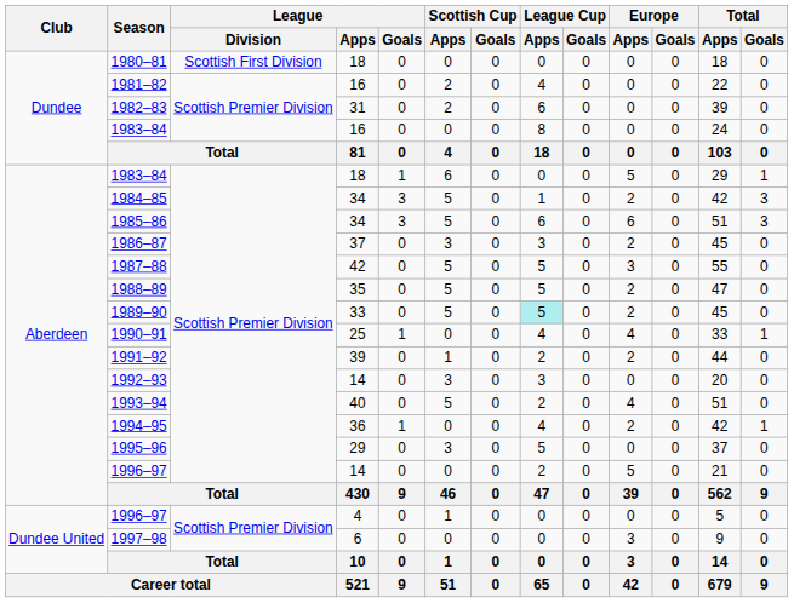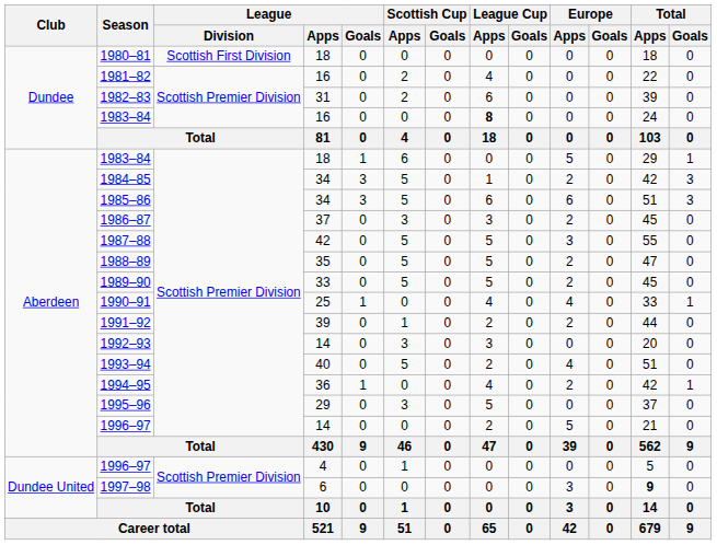1983–84 / 16 | League Cup / Apps: normal -> bold
1989–90 | League Cup / Apps: paleturquoise background -> no background
1997–98 | Total / Apps: normal -> bold
